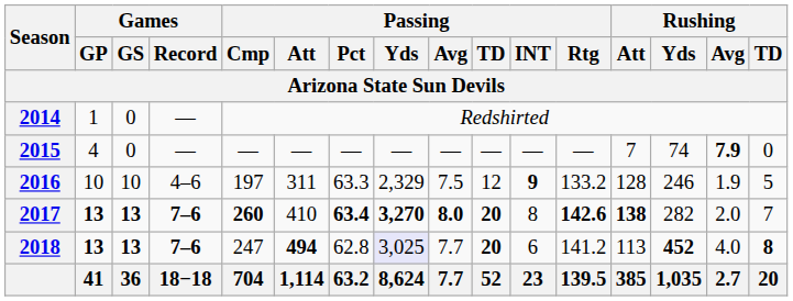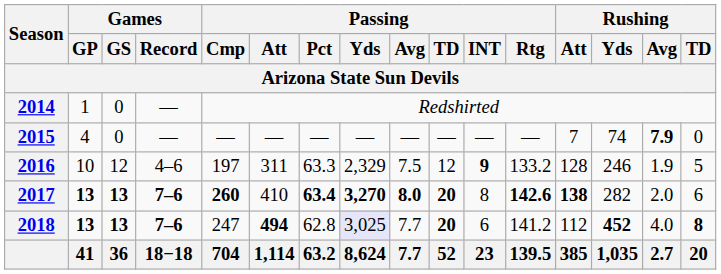2016 | Games / GS: 10 -> 12
2017 | Rushing / TD: 7 -> 6
2018 | Rushing / Att: 113 -> 112
